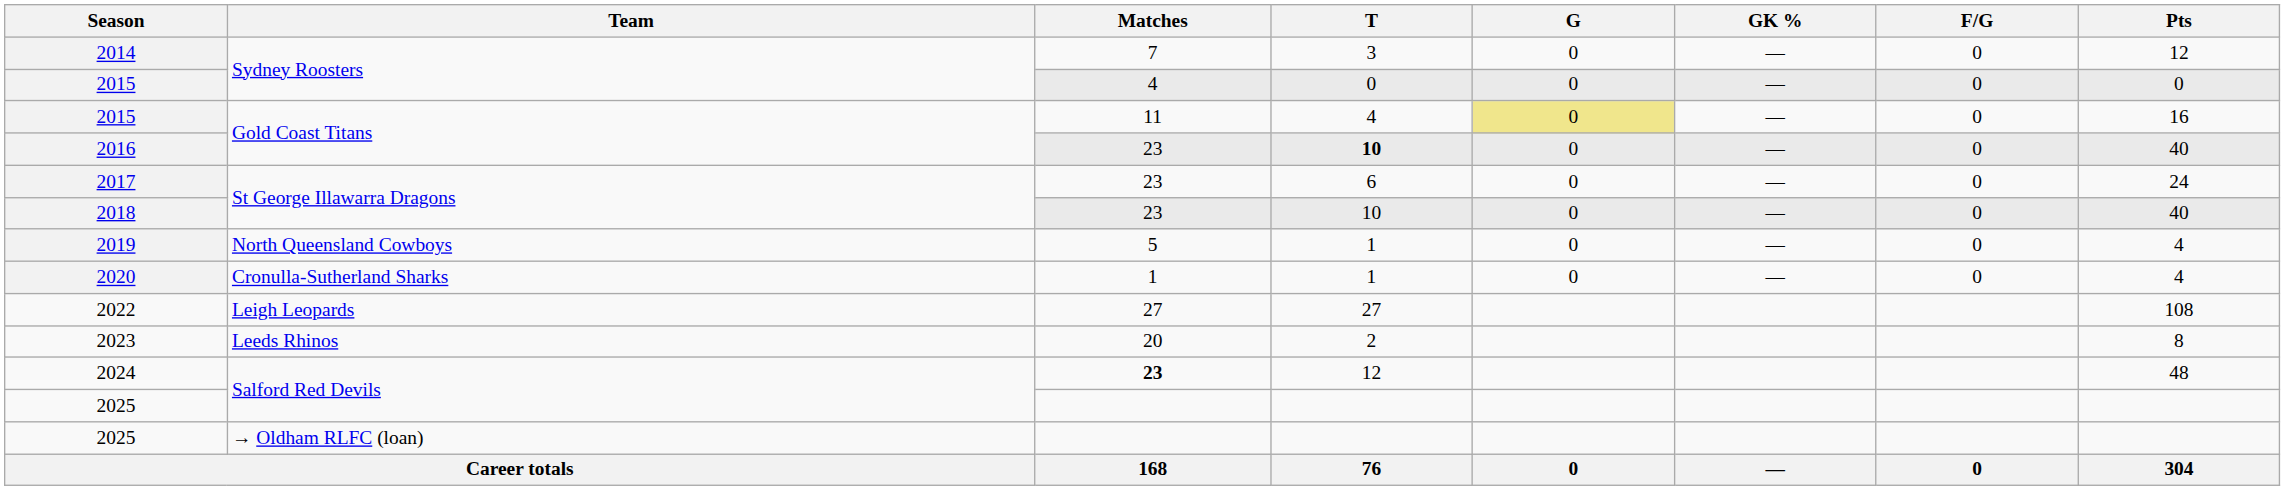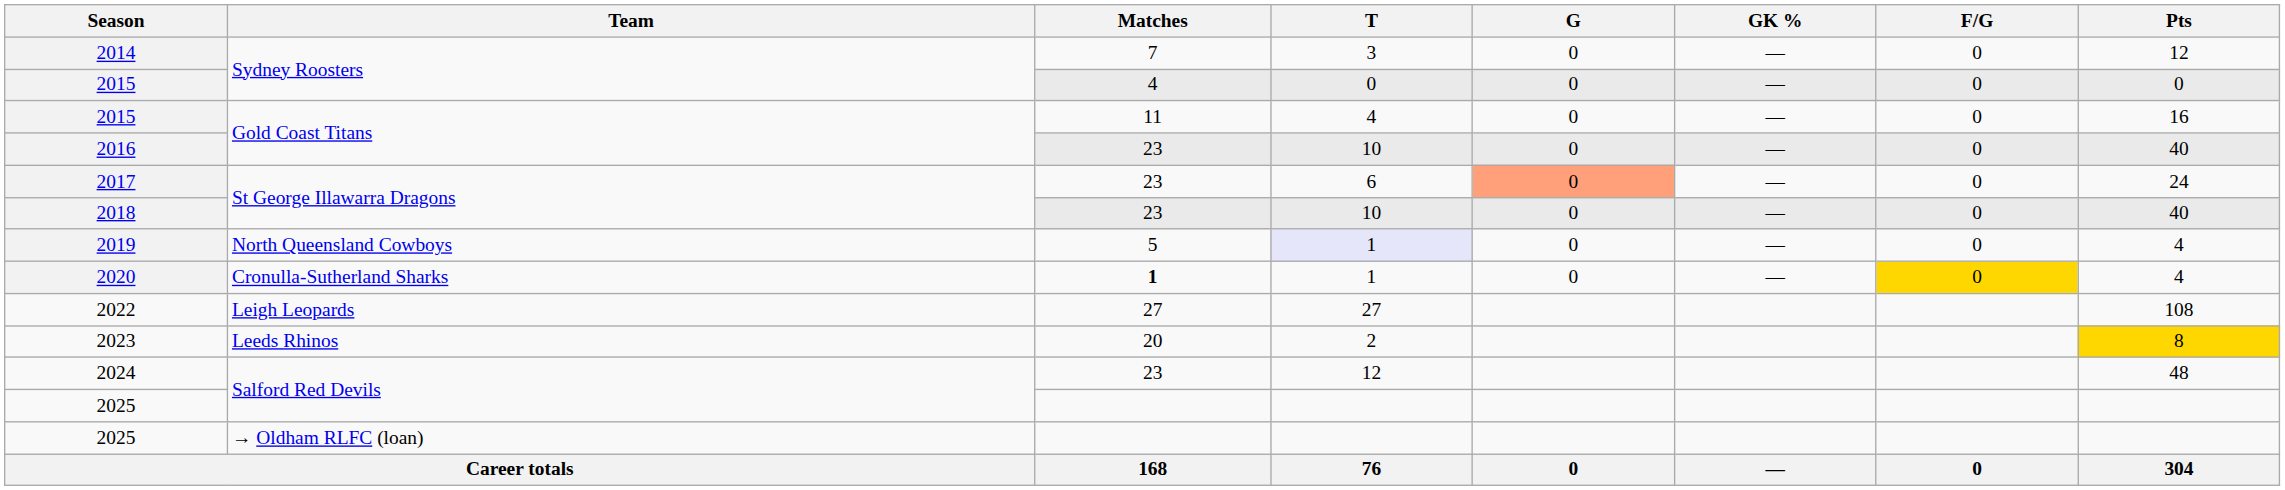2015 / Gold Coast Titans | G: khaki background -> no background
2016 | T: bold -> normal
2017 | G: no background -> lightsalmon background
2019 | T: no background -> lavender background
2020 | Matches: normal -> bold
2020 | F/G: no background -> gold background
2023 | Pts: no background -> gold background
2024 | Matches: bold -> normal
